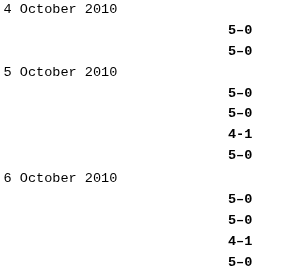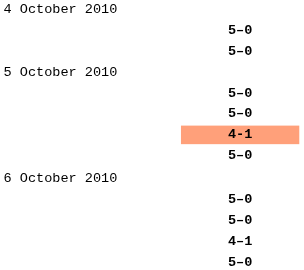4-1 | column 1: no background -> lightsalmon background
